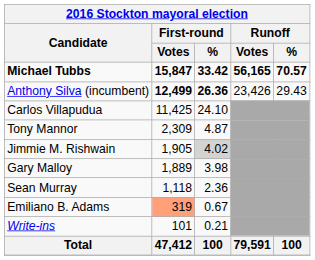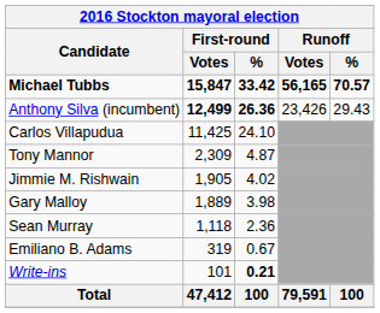Jimmie M. Rishwain | First-round / %: lightgrey background -> no background
Emiliano B. Adams | First-round / Votes: lightsalmon background -> no background
Write-ins | First-round / %: normal -> bold
